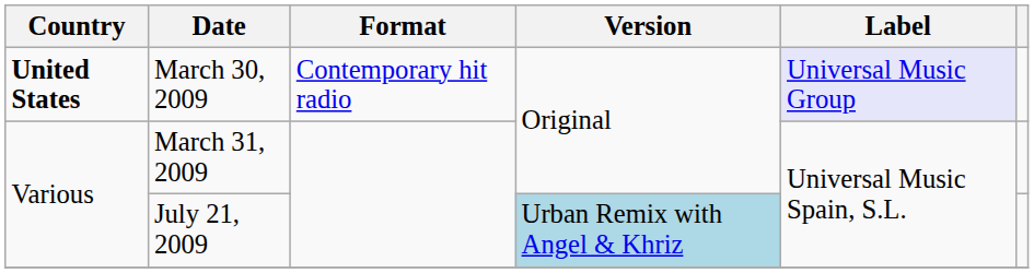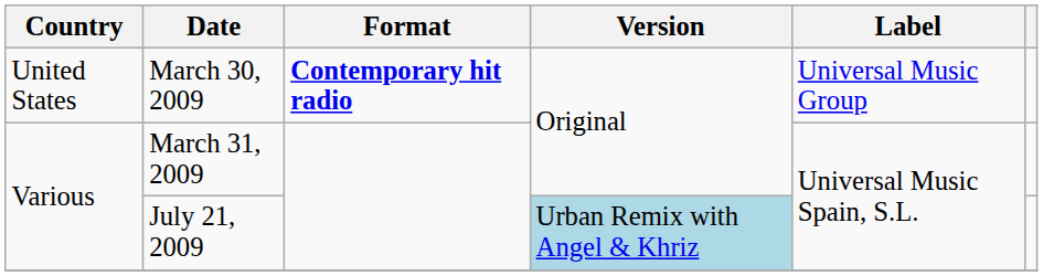March 30, 2009 | Country: bold -> normal
March 30, 2009 | Format: normal -> bold
March 30, 2009 | Label: lavender background -> no background
